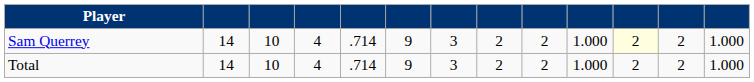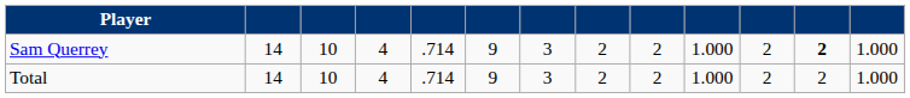Sam Querrey | column 11: lightyellow background -> no background
Sam Querrey | column 12: normal -> bold
